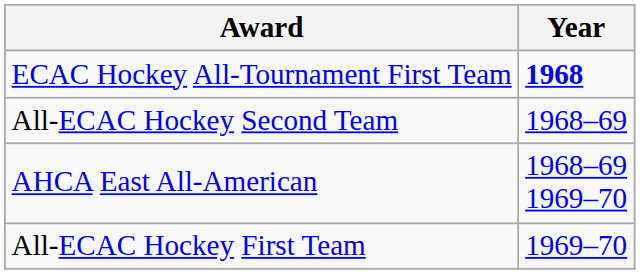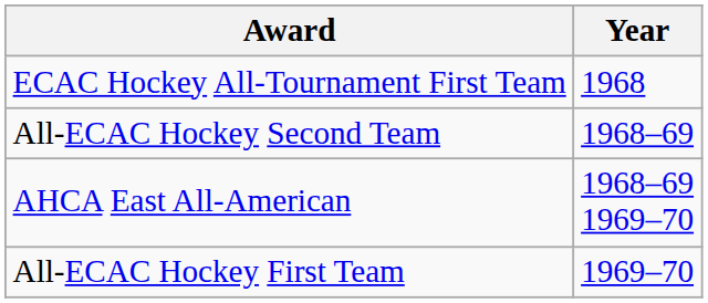row 2 | Year: bold -> normal
